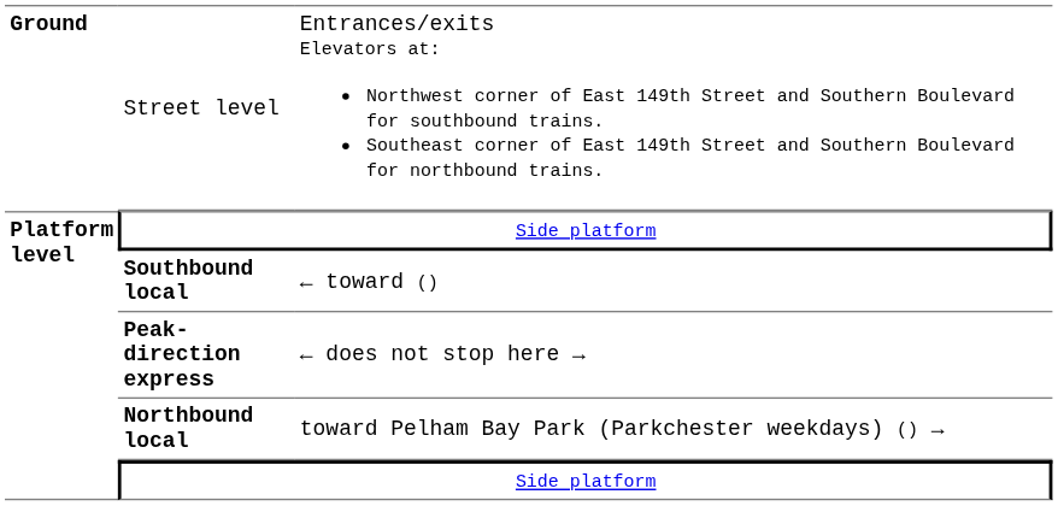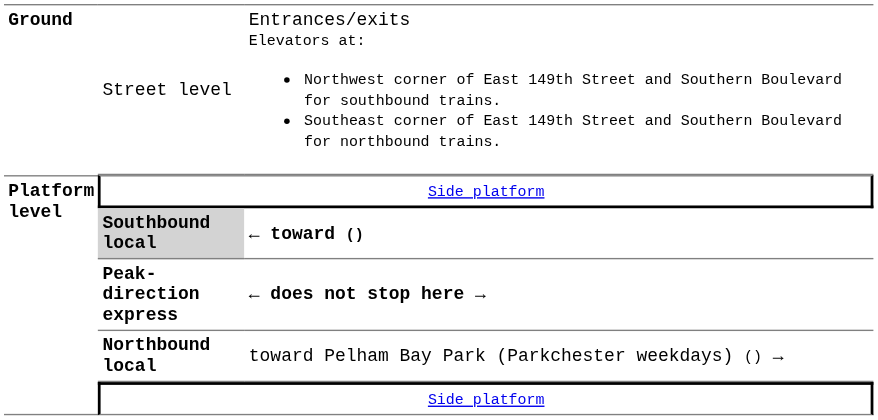Southbound local | column 2: no background -> lightgrey background
Southbound local | column 3: normal -> bold
Peak-direction express | column 3: normal -> bold
